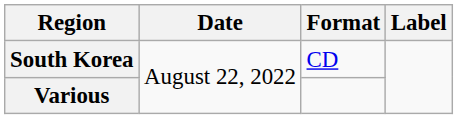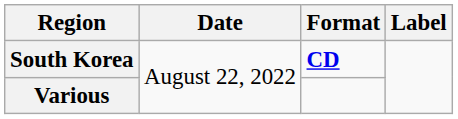South Korea | Format: normal -> bold
